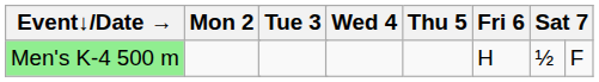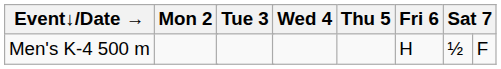Men's K-4 500 m | Event↓/Date →: lightgreen background -> no background
